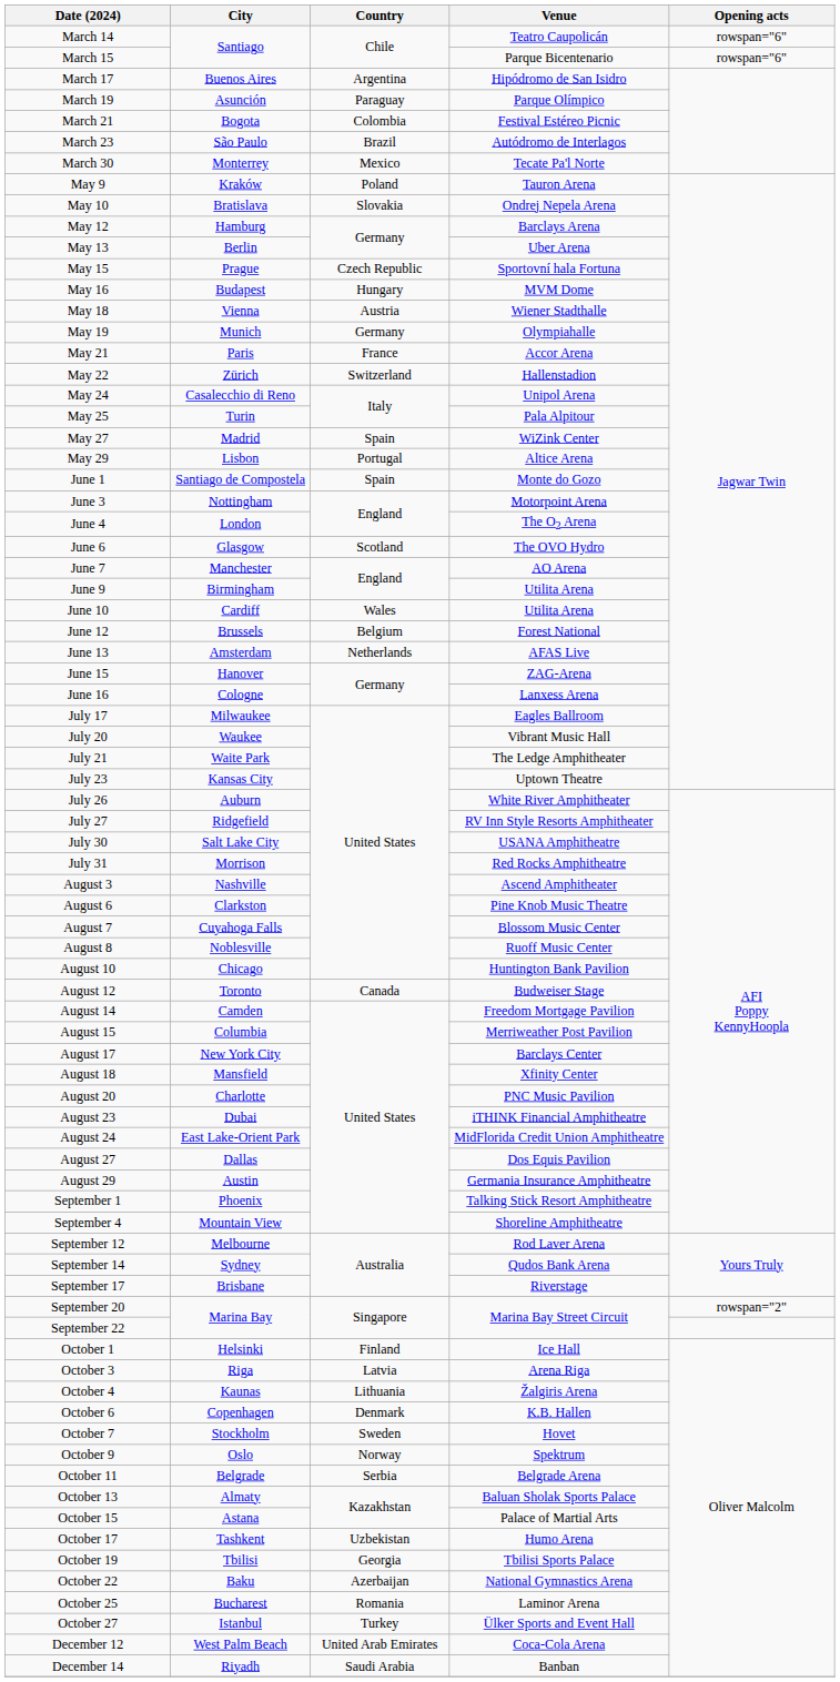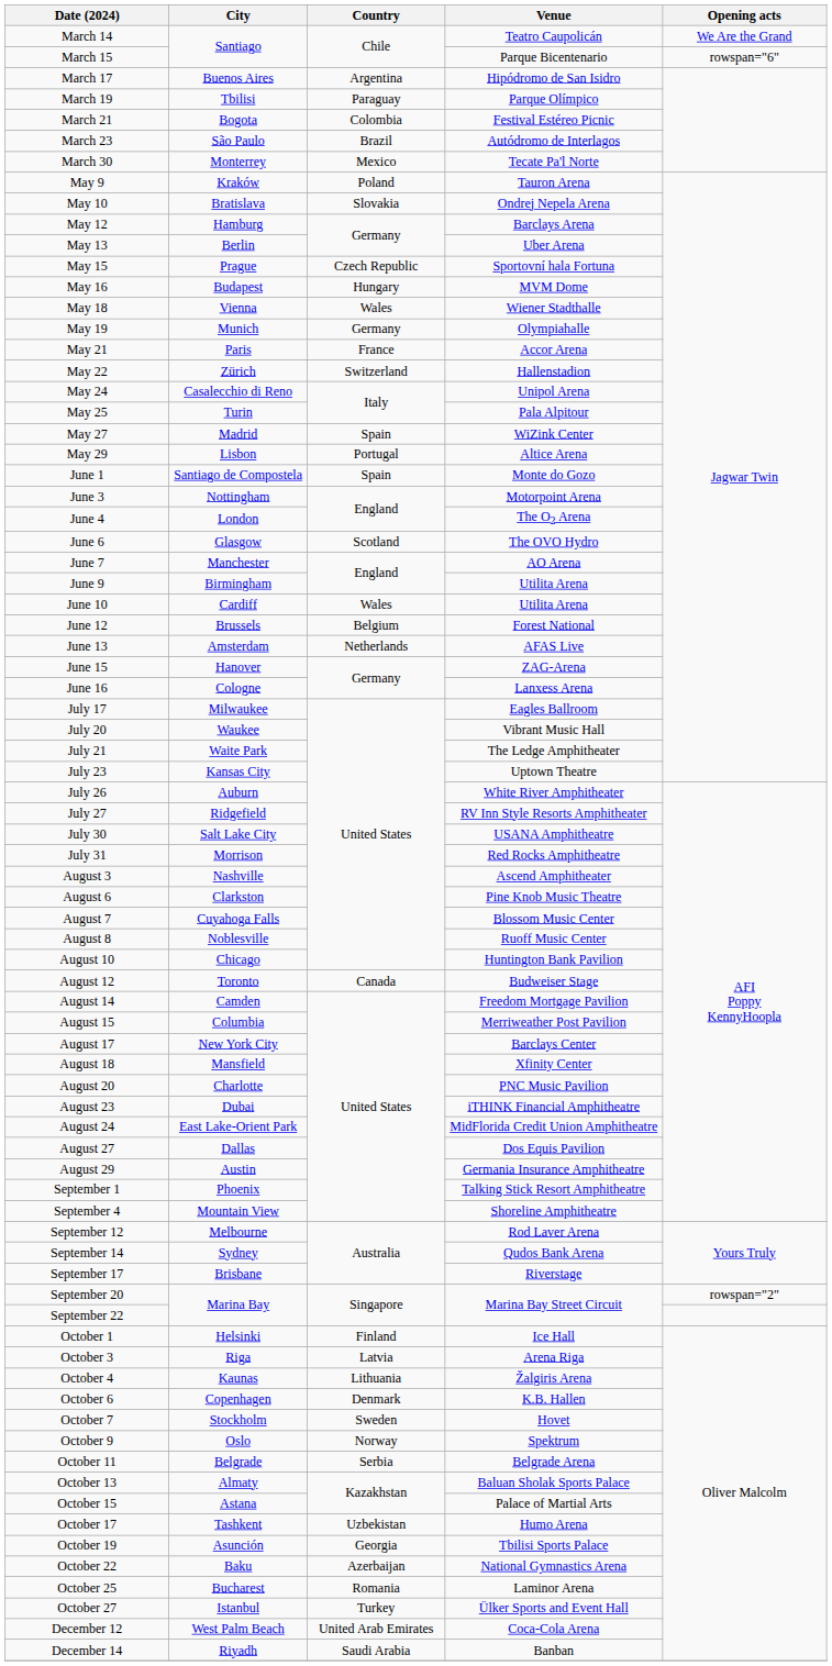March 14 | Opening acts: rowspan="6" -> We Are the Grand
March 19 | City: Asunción -> Tbilisi
May 18 | Country: Austria -> Wales
October 19 | City: Tbilisi -> Asunción
